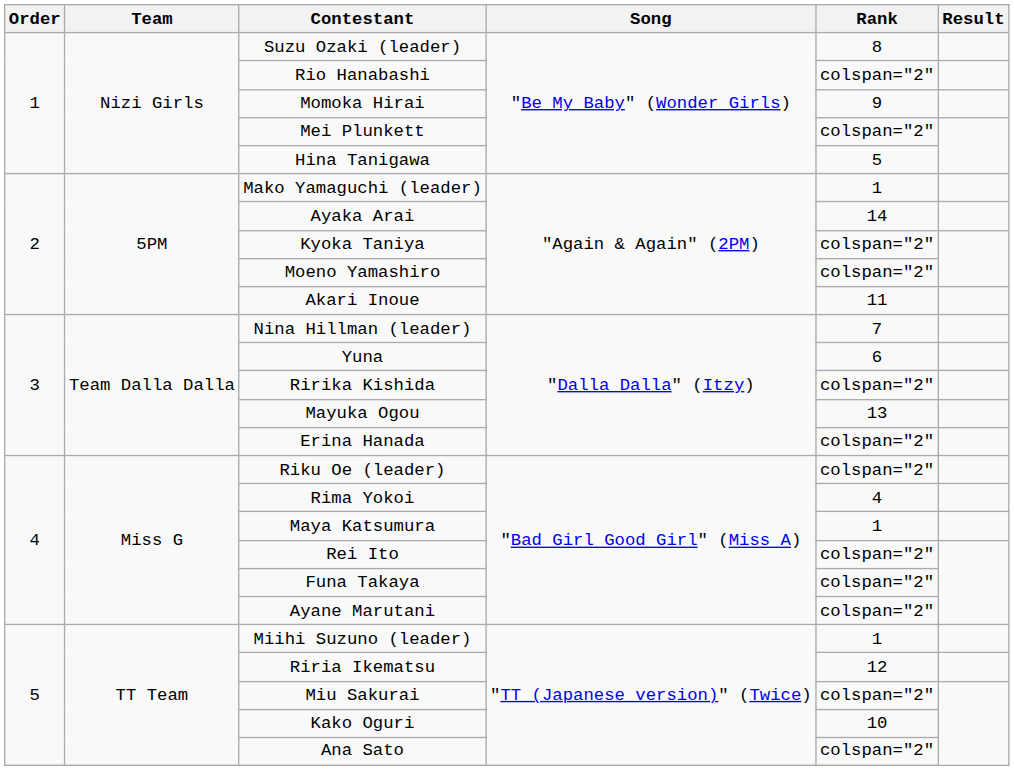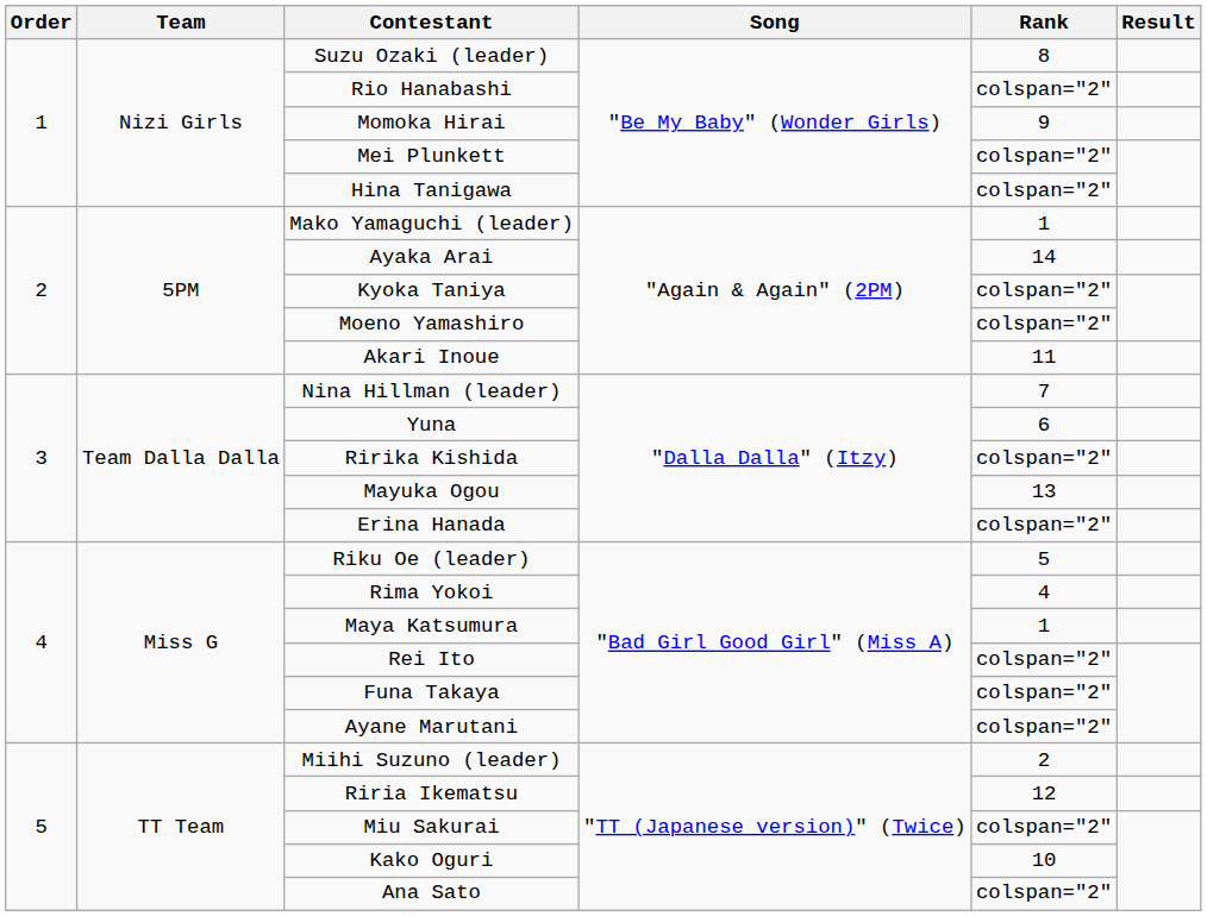Hina Tanigawa | Rank: 5 -> colspan="2"
Riku Oe (leader) | Rank: colspan="2" -> 5
Miihi Suzuno (leader) | Rank: 1 -> 2
